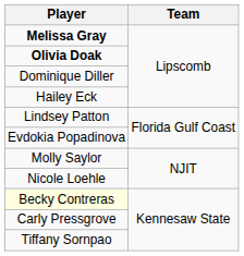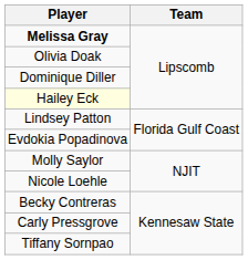Olivia Doak | Player: bold -> normal
Hailey Eck | Player: no background -> lightyellow background
Becky Contreras | Player: lightyellow background -> no background
